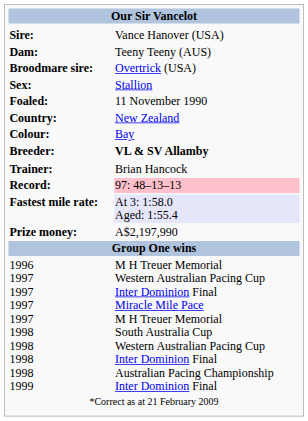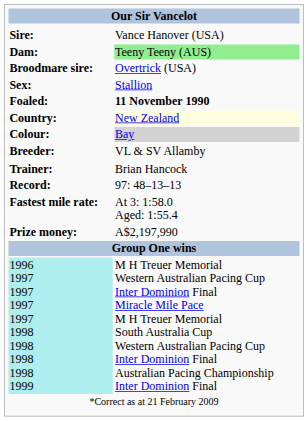Dam: | column 2: no background -> lightgreen background
Foaled: | column 2: normal -> bold
Country: | column 2: no background -> lightyellow background
Colour: | column 2: no background -> lightgrey background
Breeder: | column 2: bold -> normal
Record: | column 2: pink background -> no background
Fastest mile rate: | column 2: lavender background -> no background
1996 1997 1997 1997 1997 1998 1998 1998 1998 1999 | column 1: no background -> paleturquoise background
